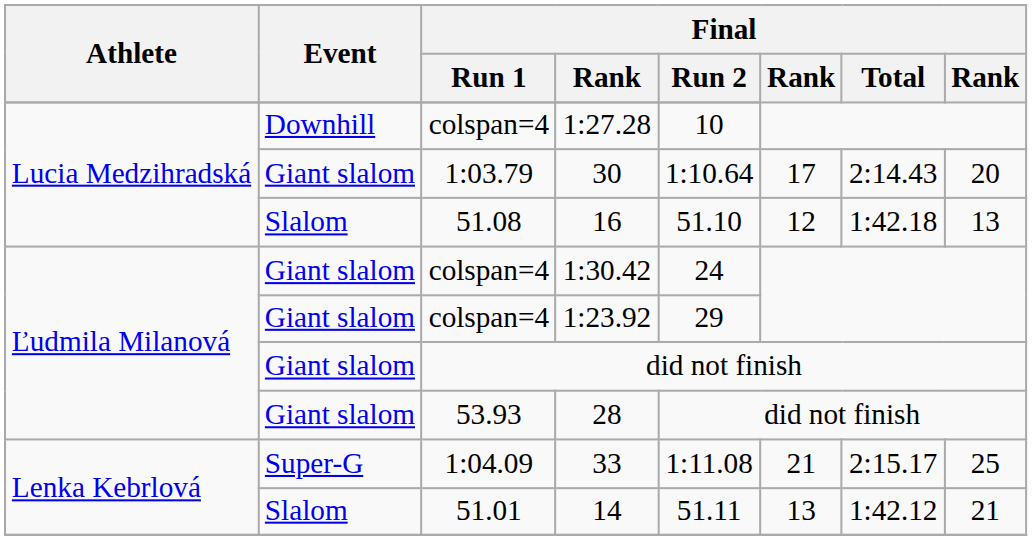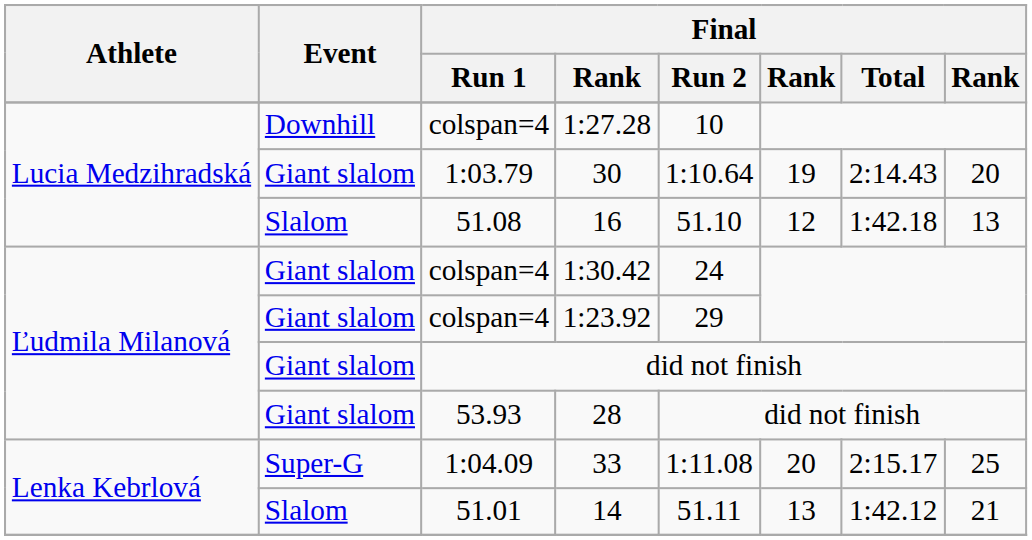30 | column 6: 17 -> 19
33 | column 6: 21 -> 20
